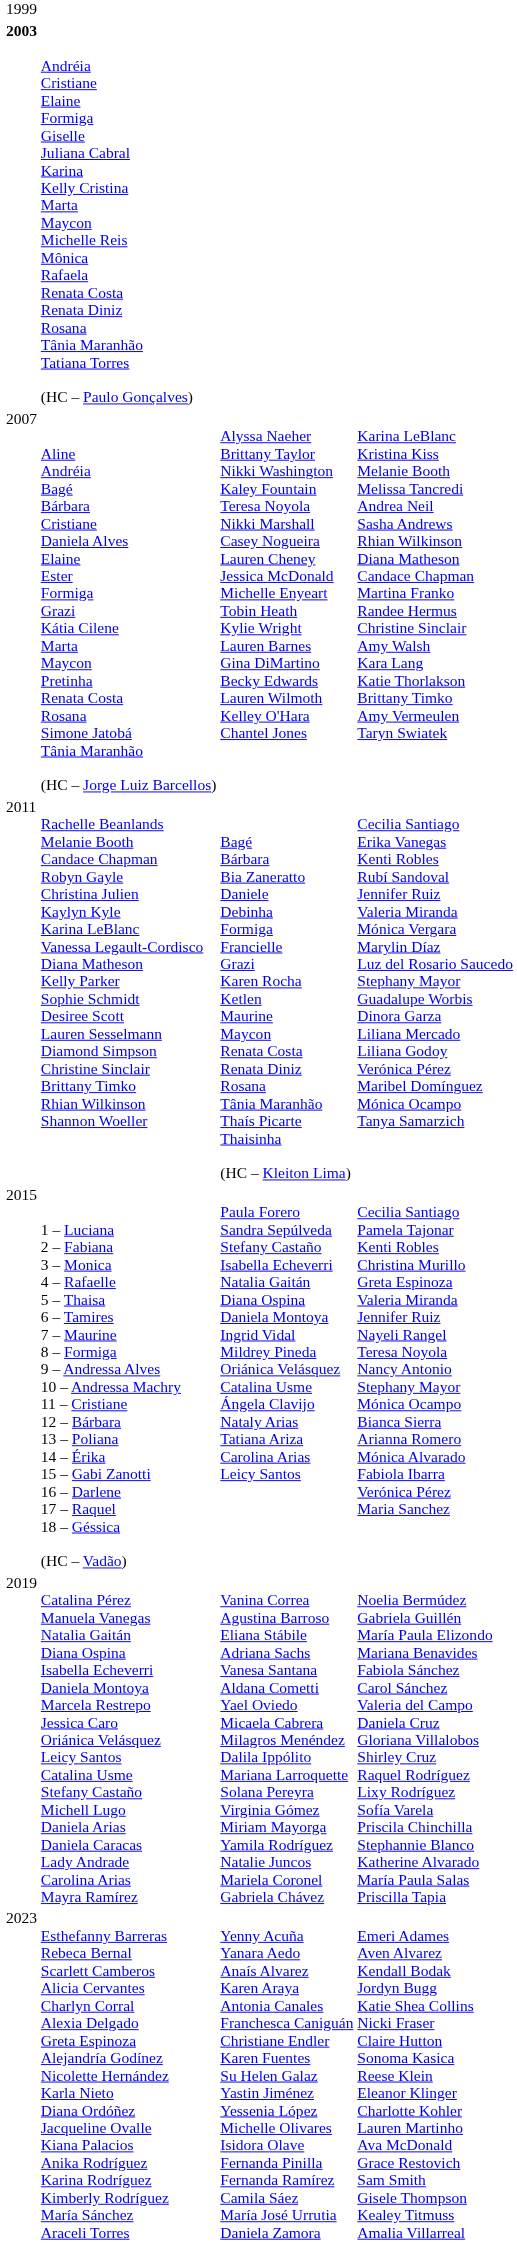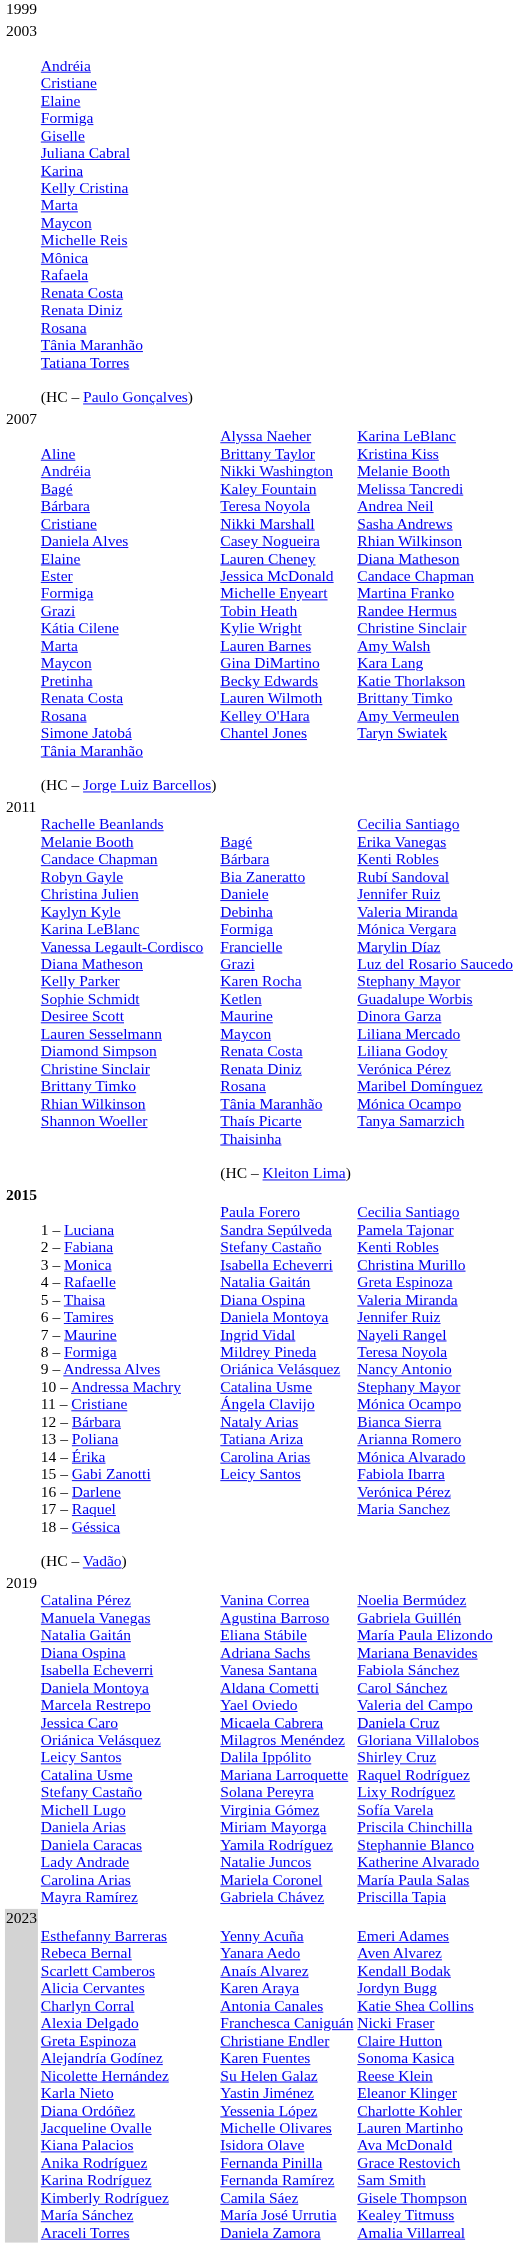row 2 | column 1: bold -> normal
row 5 | column 1: normal -> bold
row 7 | column 1: no background -> lightgrey background
